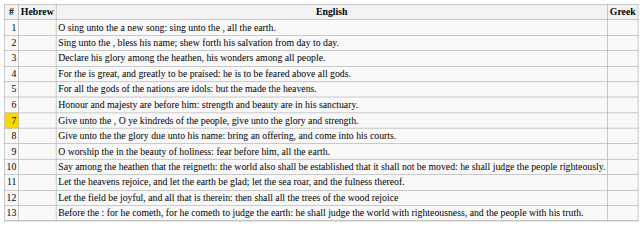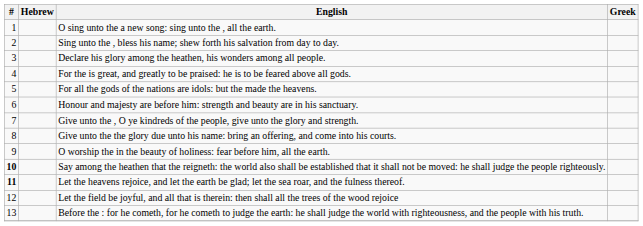row 8 | #: gold background -> no background
row 11 | #: normal -> bold
row 12 | #: normal -> bold
